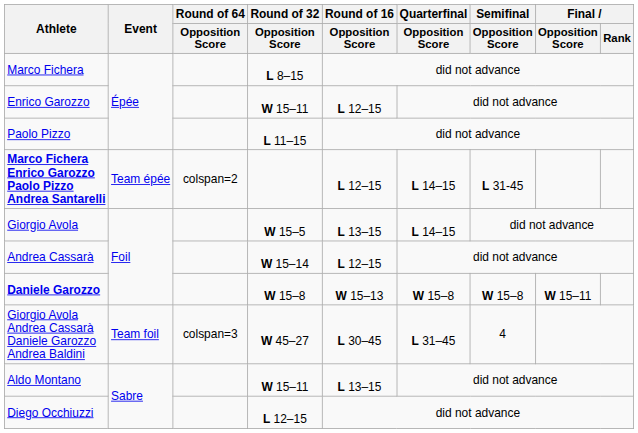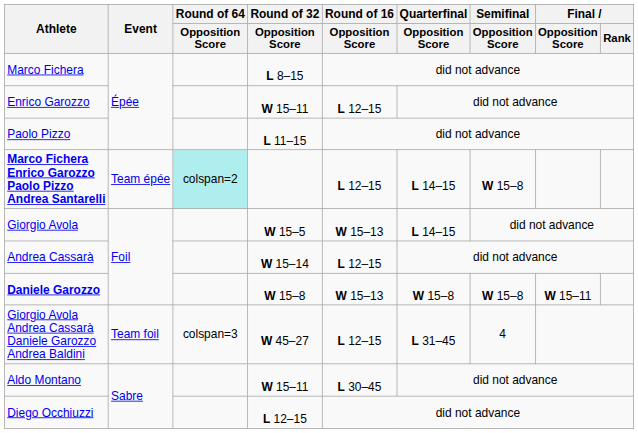Marco Fichera Enrico Garozzo Paolo Pizzo Andrea Santarelli | Round of 64 / Opposition Score: no background -> paleturquoise background
Marco Fichera Enrico Garozzo Paolo Pizzo Andrea Santarelli | Semifinal / Opposition Score: L 31-45 -> W 15–8
Giorgio Avola | Round of 16 / Opposition Score: L 13–15 -> W 15–13
Giorgio Avola Andrea Cassarà Daniele Garozzo Andrea Baldini | Round of 16 / Opposition Score: L 30–45 -> L 12–15
Aldo Montano | Round of 16 / Opposition Score: L 13–15 -> L 30–45
